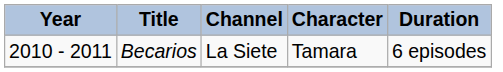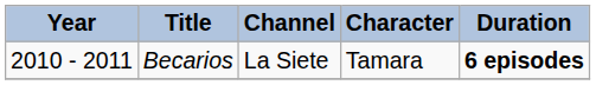Becarios | Duration: normal -> bold
